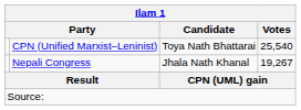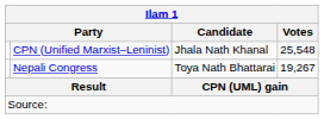CPN (Unified Marxist–Leninist) | Candidate: Toya Nath Bhattarai -> Jhala Nath Khanal
CPN (Unified Marxist–Leninist) | Votes: 25,540 -> 25,548
Nepali Congress | Candidate: Jhala Nath Khanal -> Toya Nath Bhattarai
